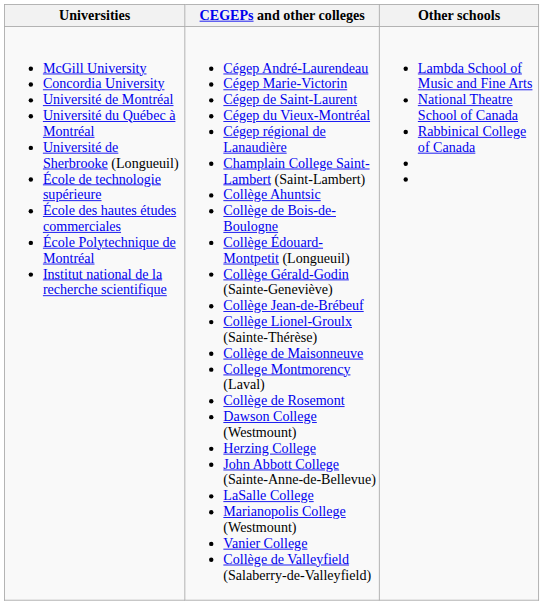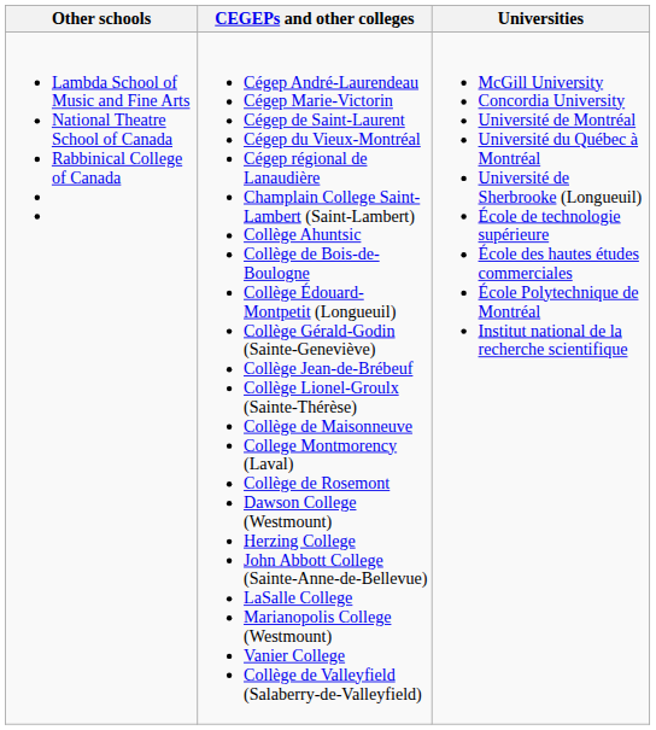columns swapped: Universities <-> Other schools
